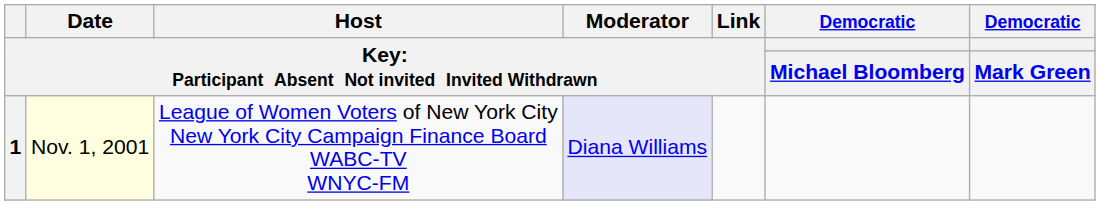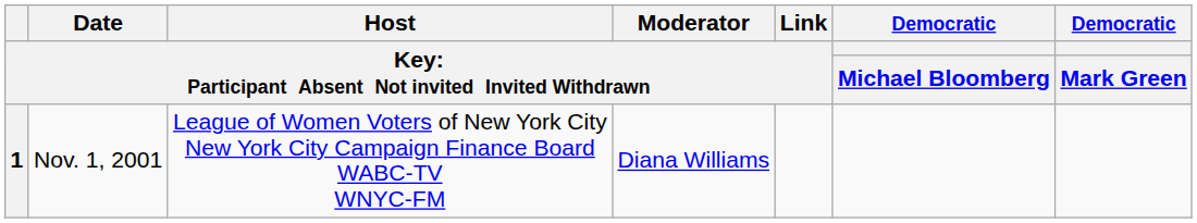1 | column 2: lightyellow background -> no background
1 | column 4: lavender background -> no background
